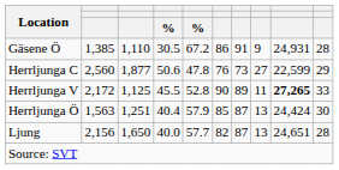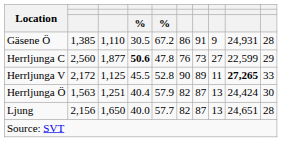Herrljunga C | column 4: normal -> bold
Herrljunga Ö | column 6: 85 -> 82
